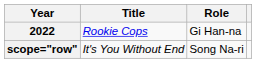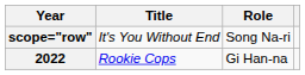rows swapped: 2022 <-> scope="row"
